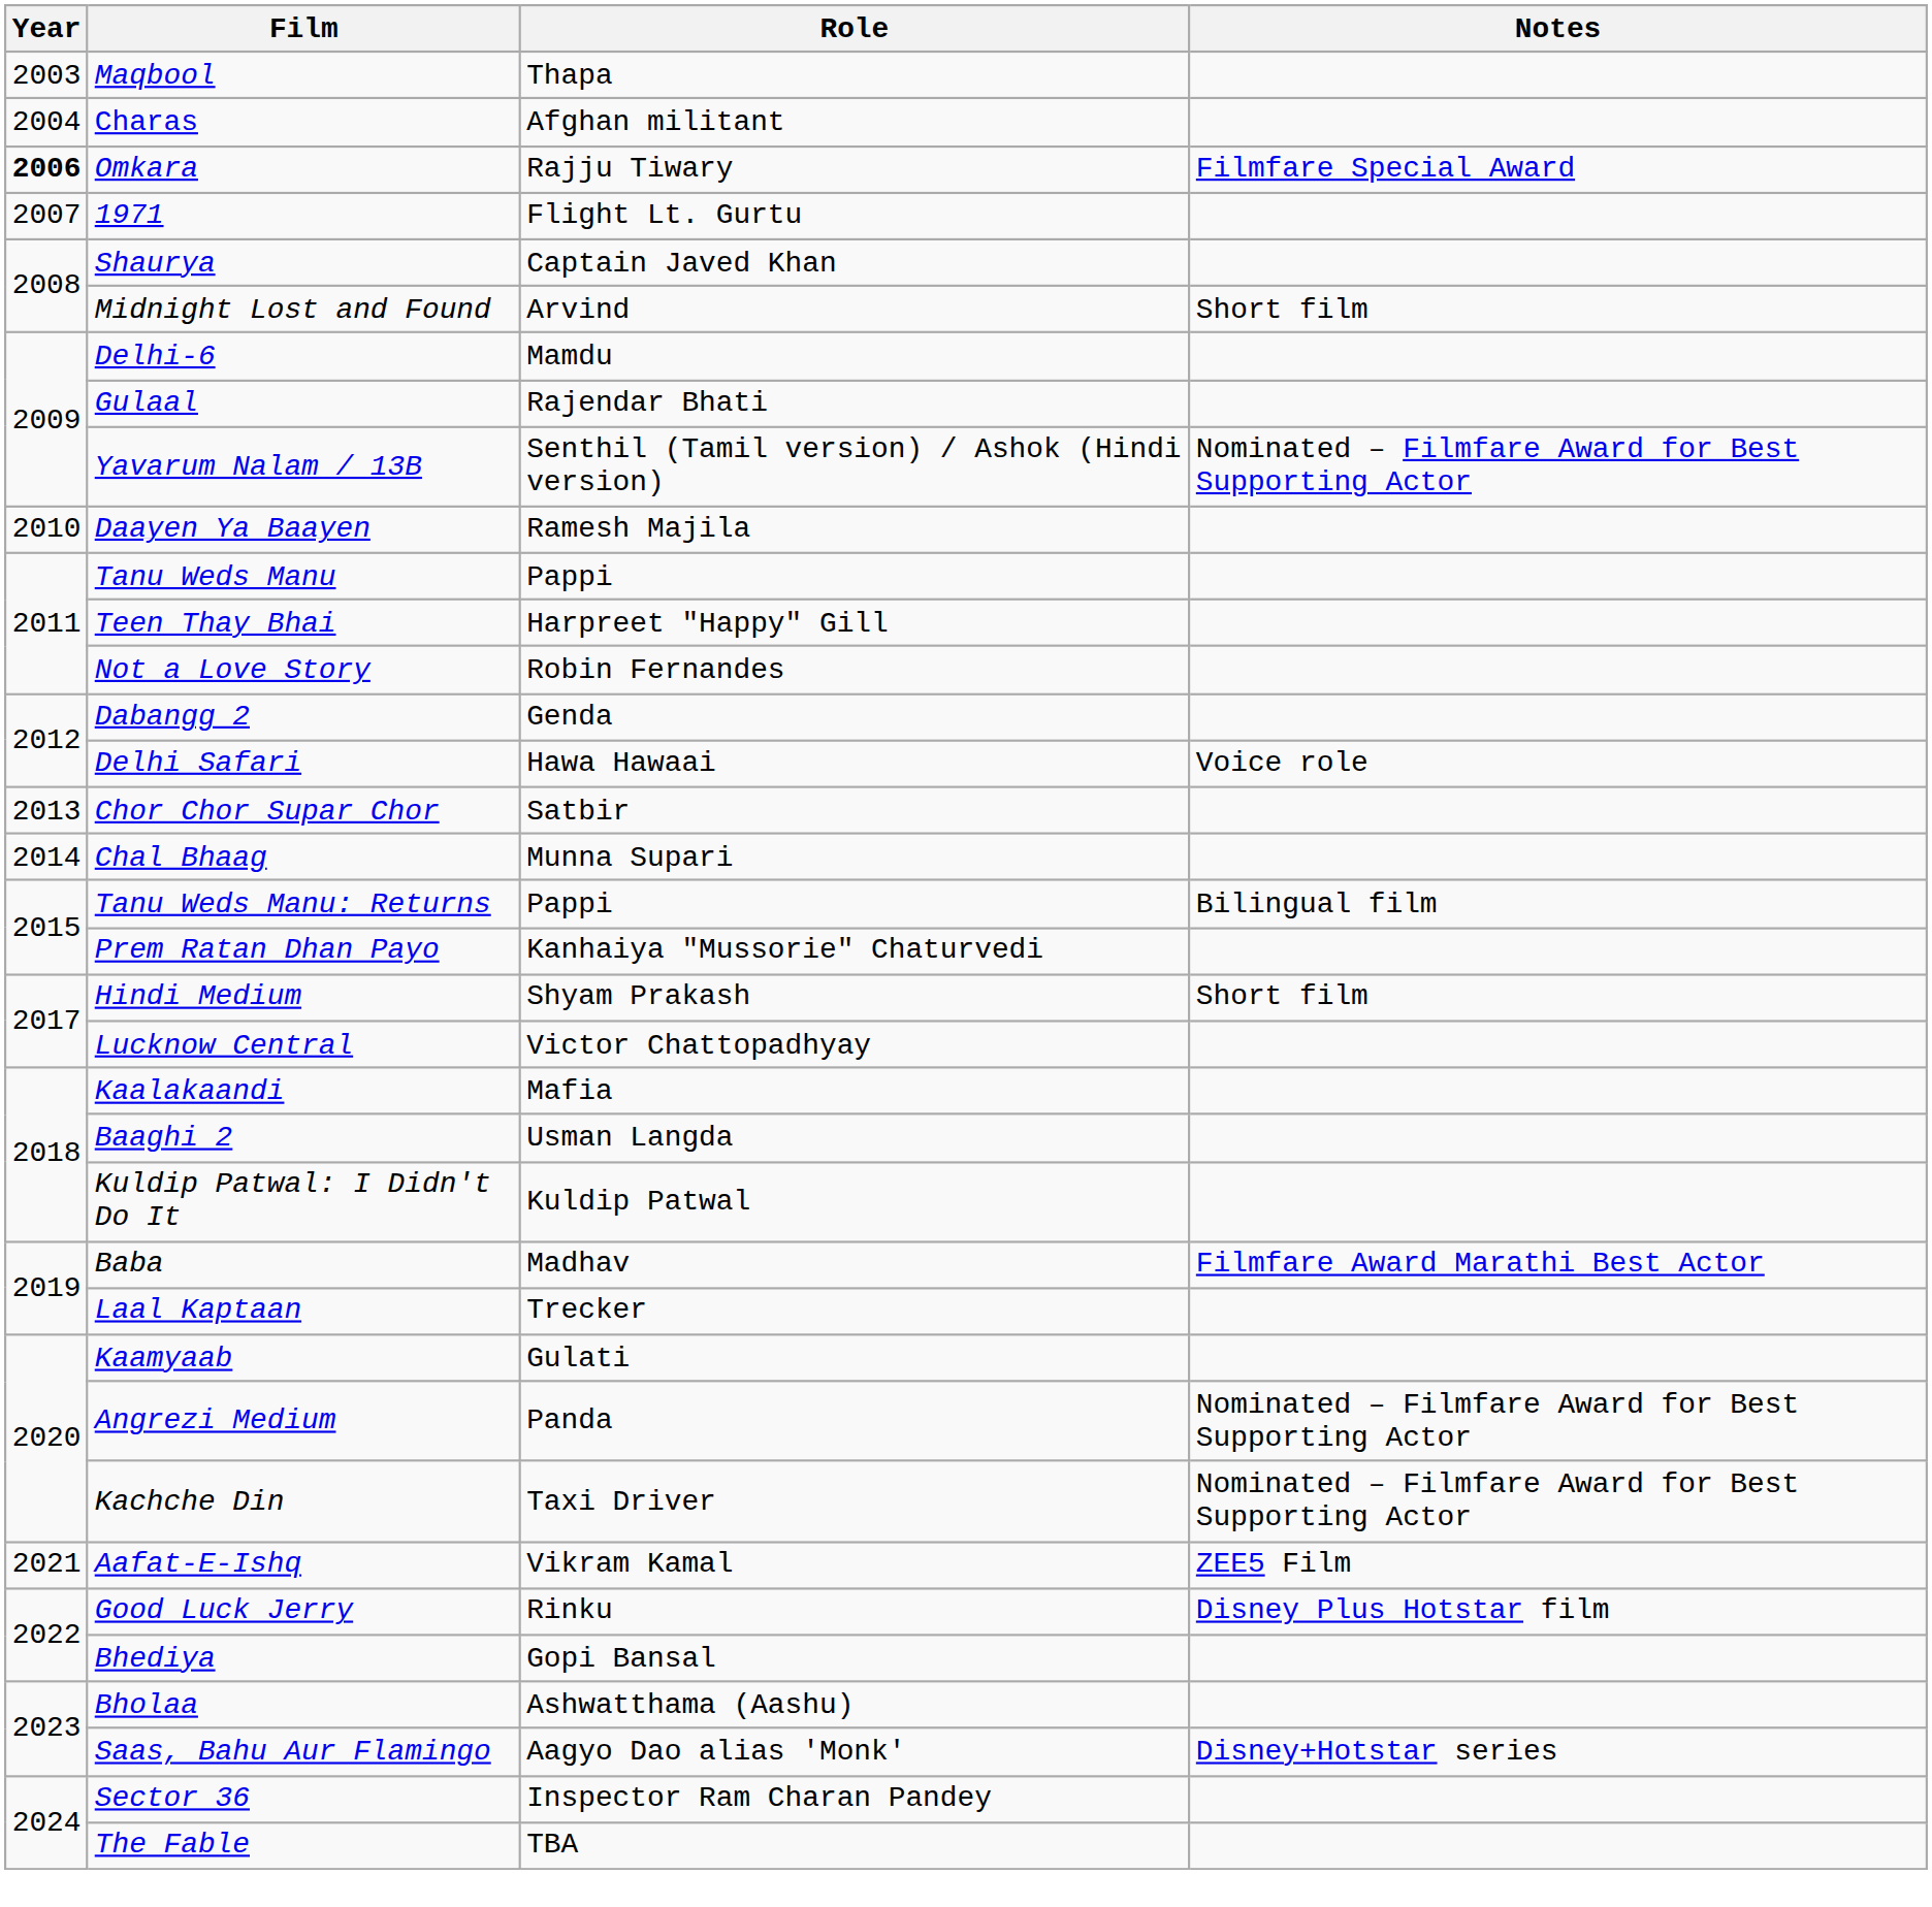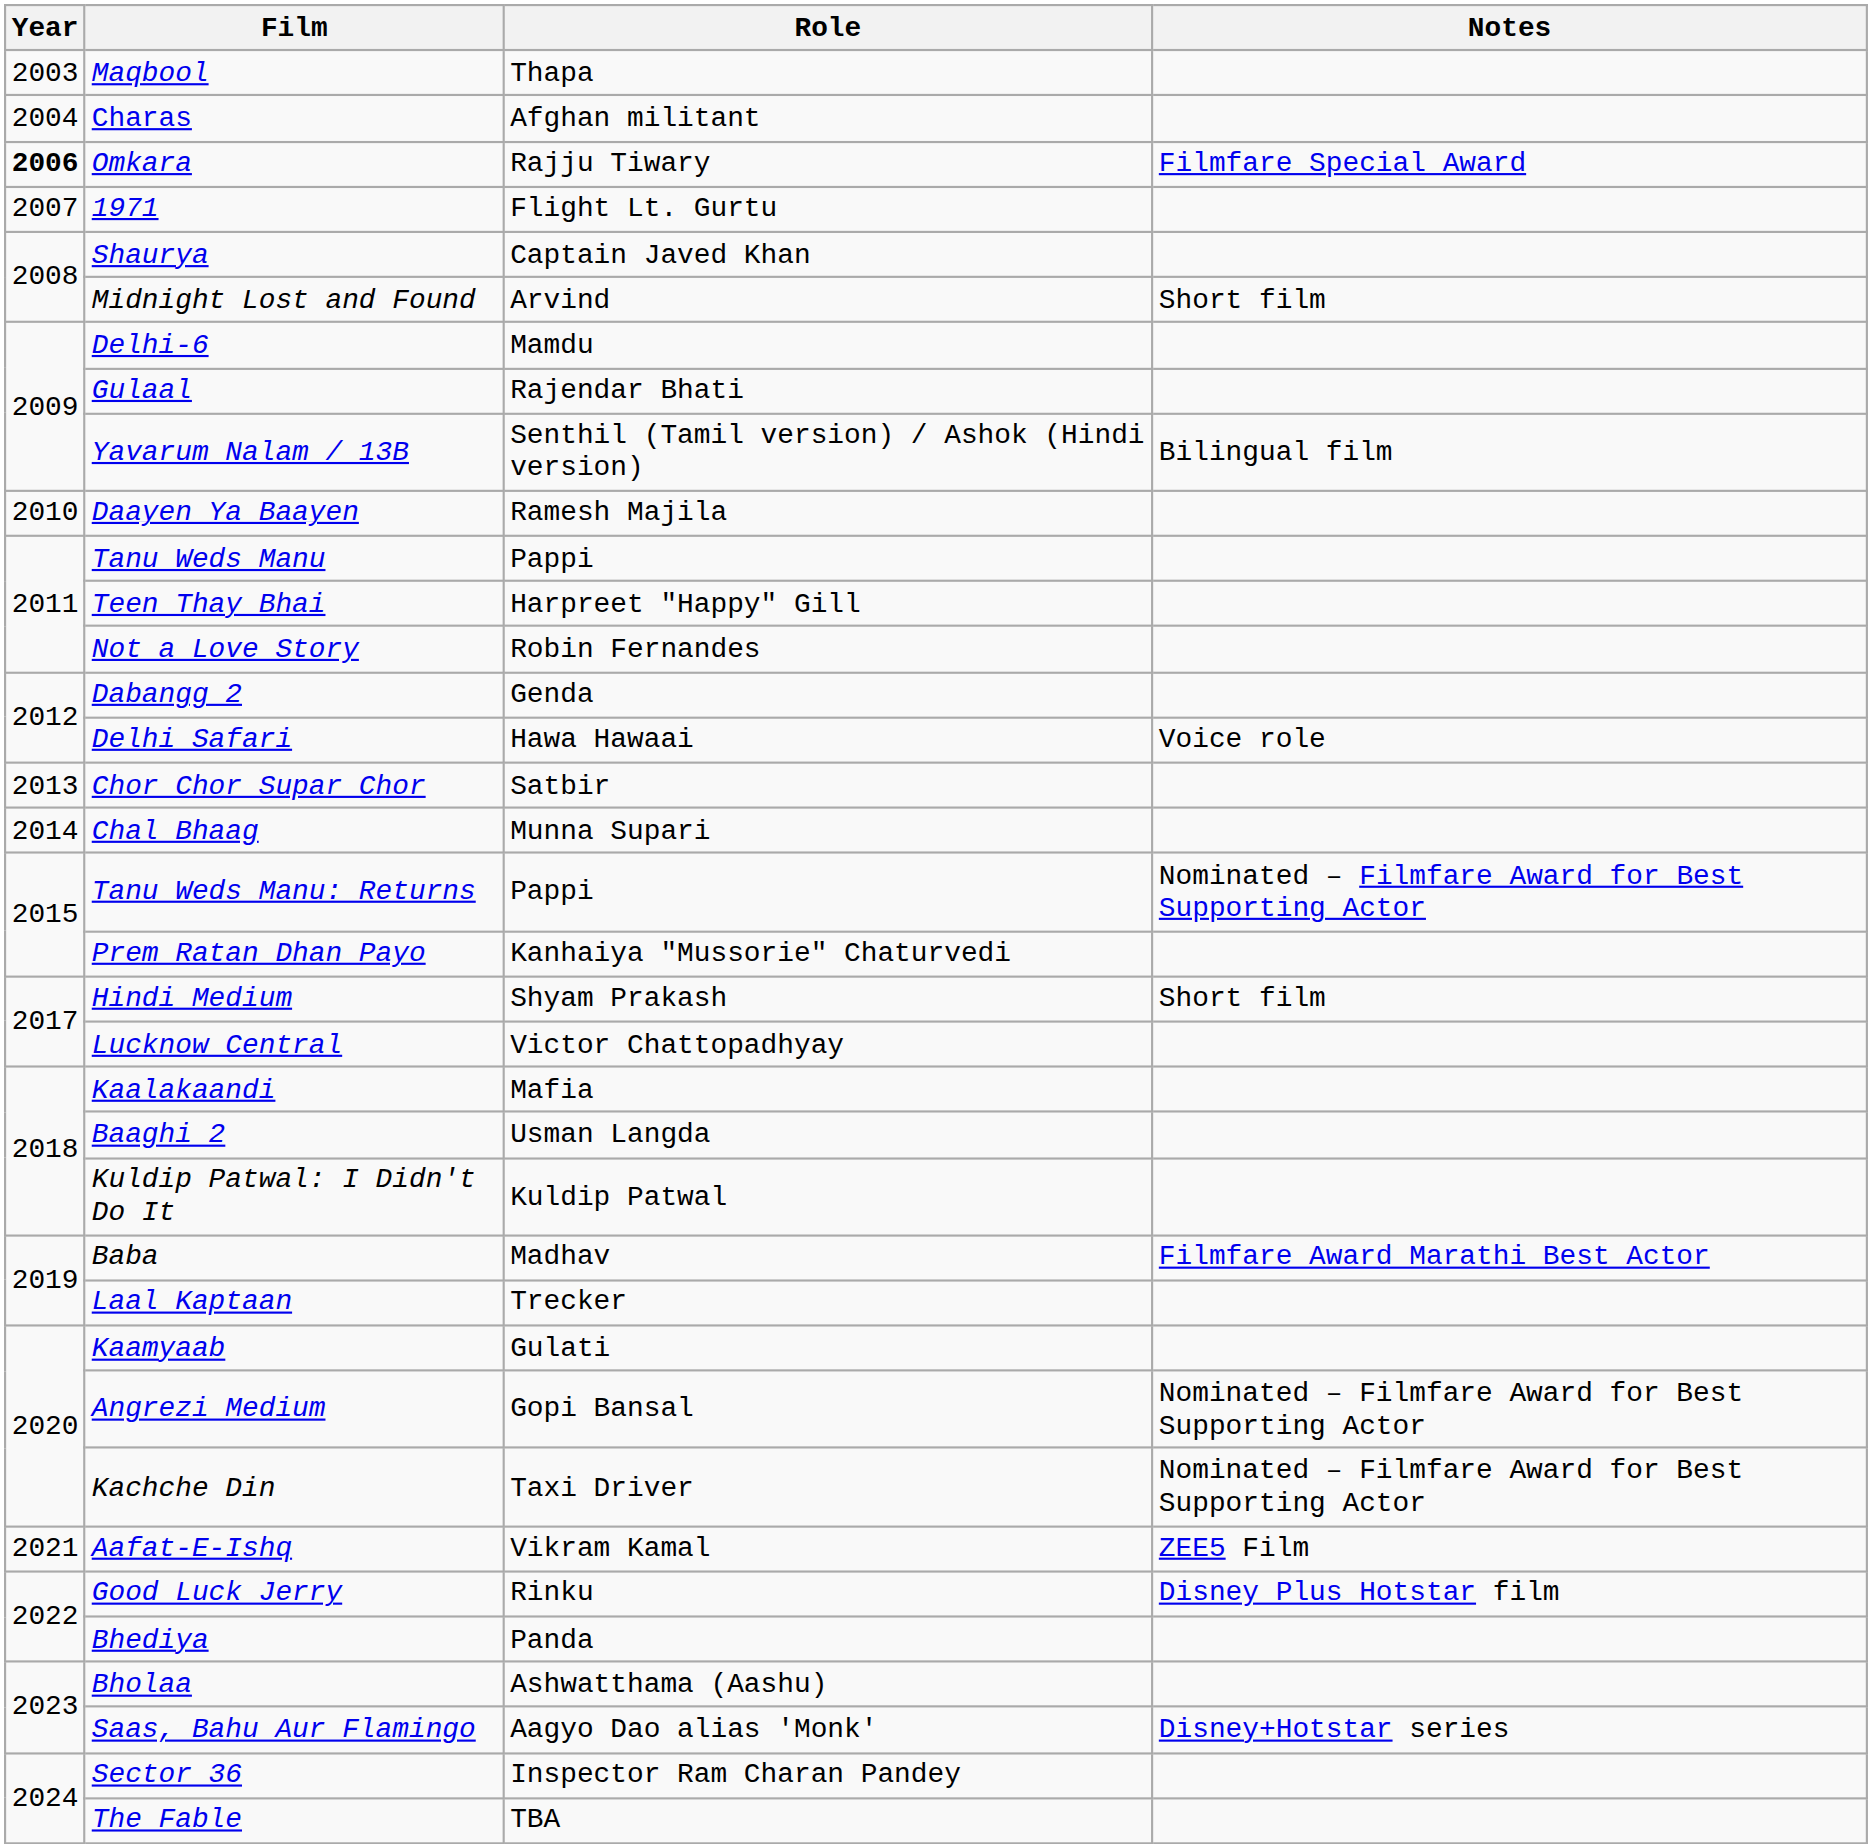Yavarum Nalam / 13B | Notes: Nominated – Filmfare Award for Best Supporting Actor -> Bilingual film
Tanu Weds Manu: Returns | Notes: Bilingual film -> Nominated – Filmfare Award for Best Supporting Actor
Angrezi Medium | Role: Panda -> Gopi Bansal
Bhediya | Role: Gopi Bansal -> Panda
